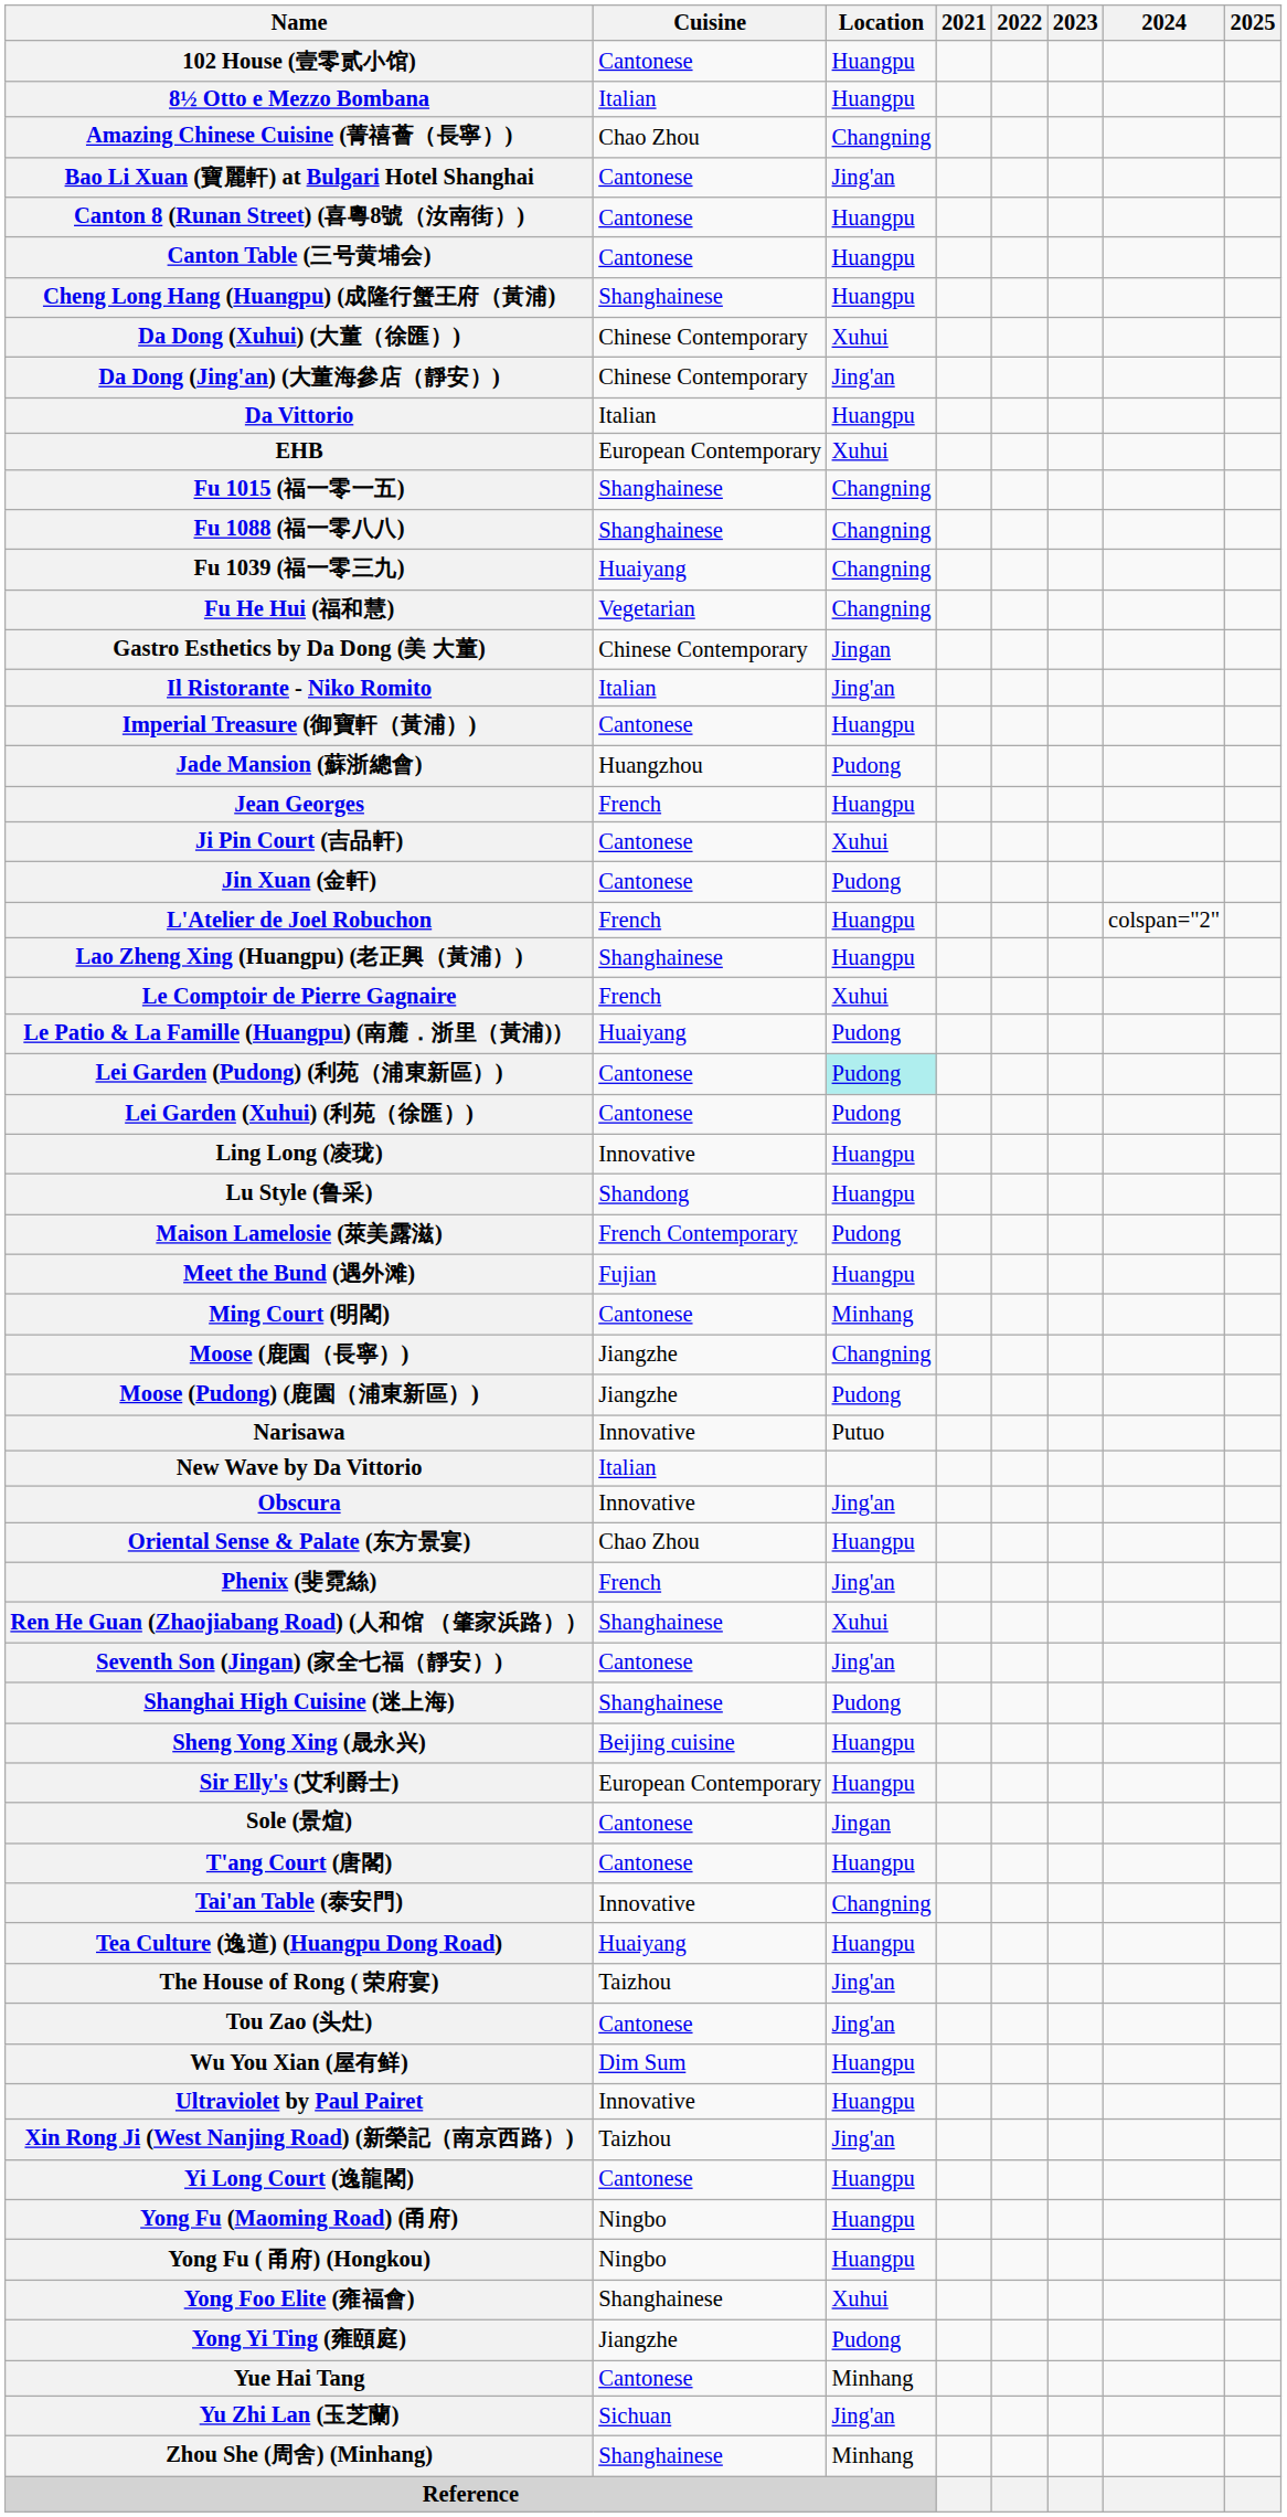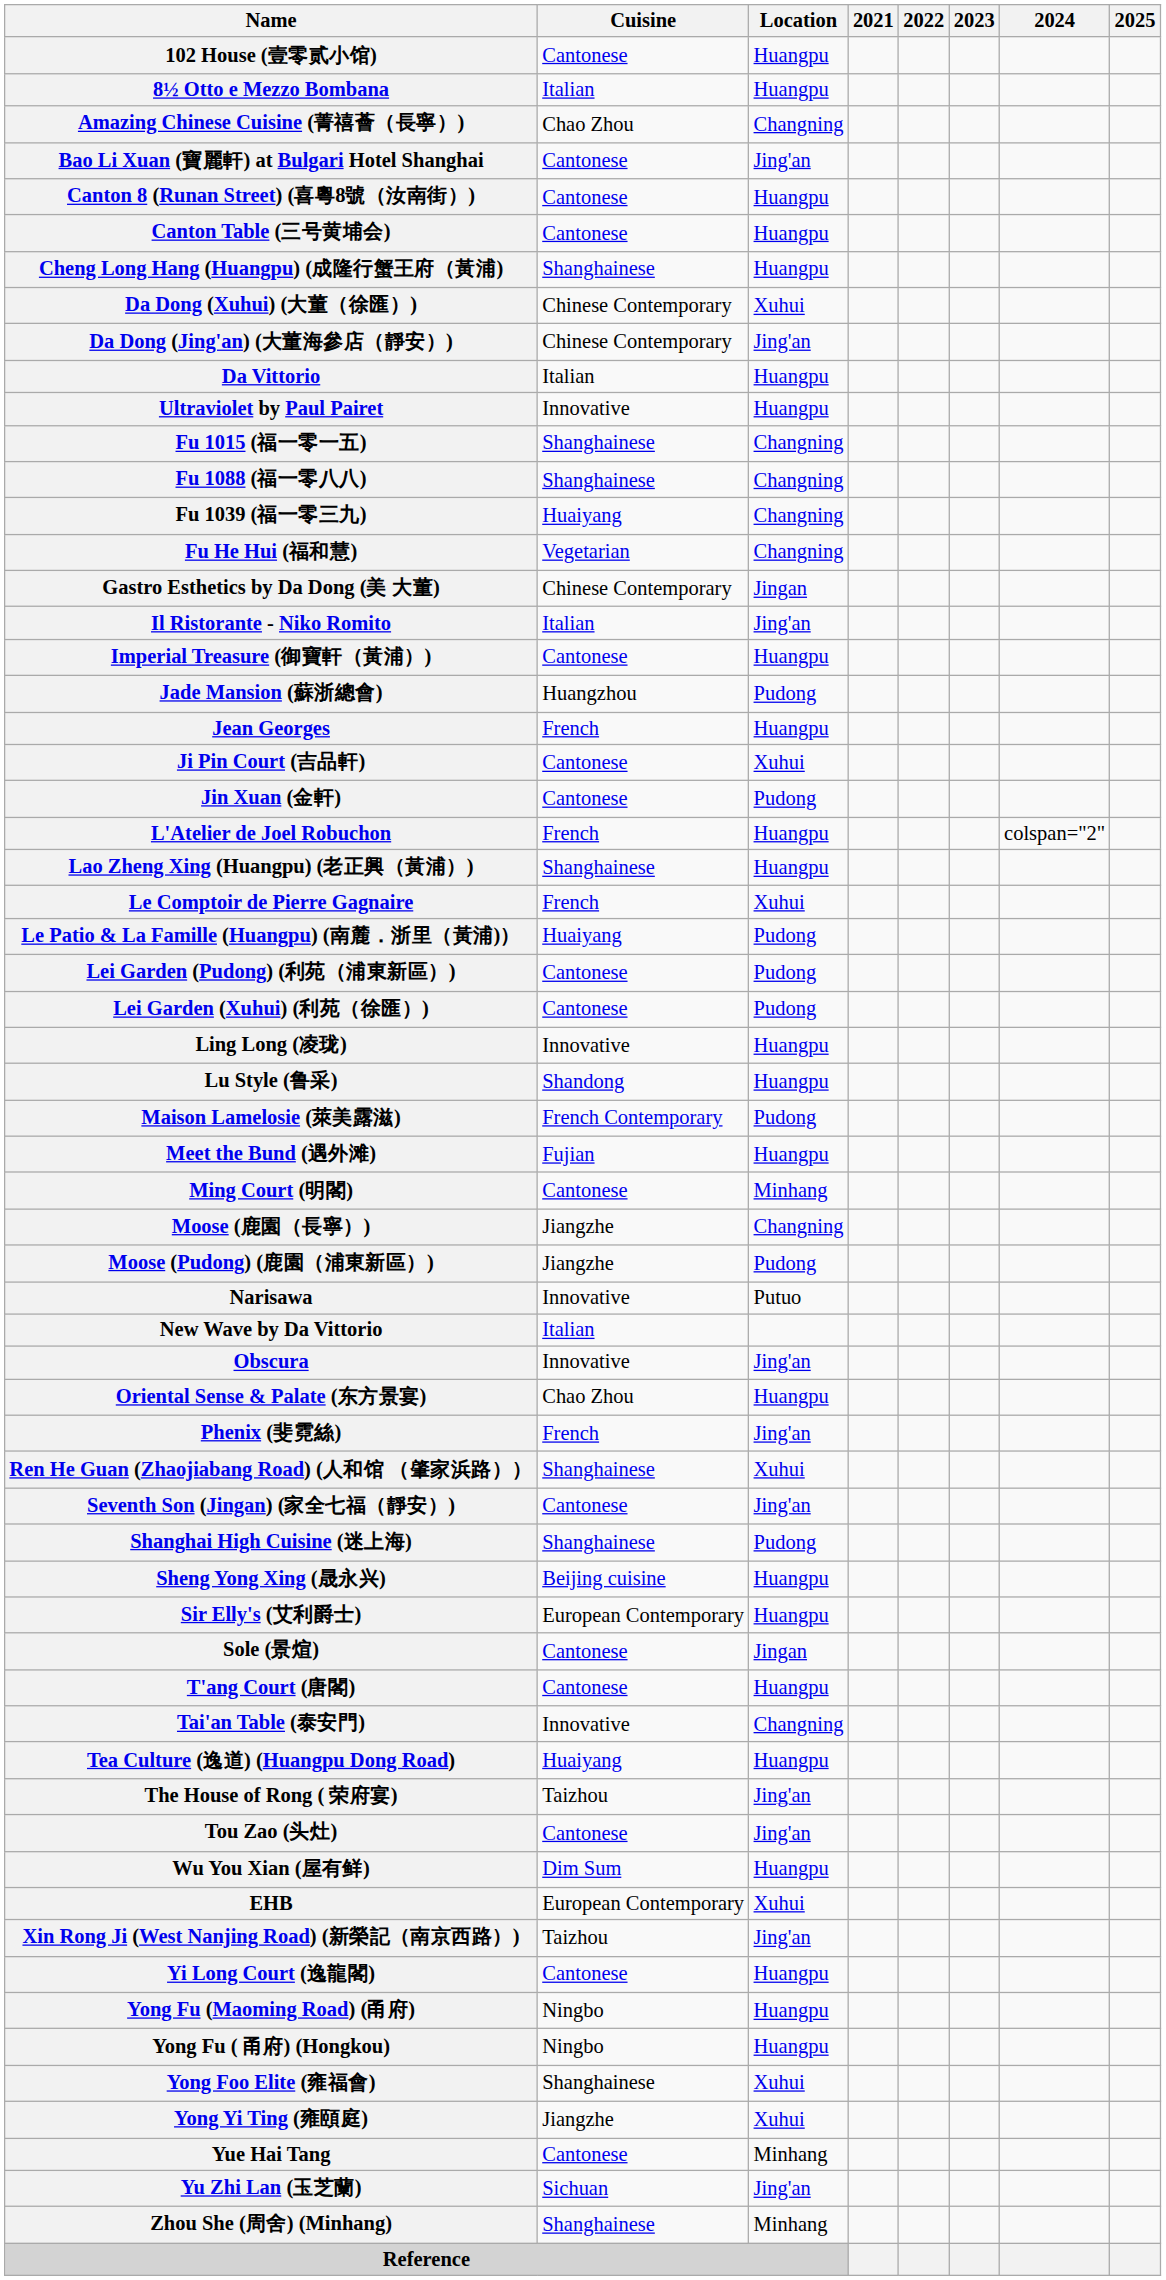rows swapped: EHB <-> Ultraviolet by Paul Pairet
Lei Garden (Pudong) (利苑（浦東新區）) | Location: paleturquoise background -> no background
Yong Yi Ting (雍頤庭) | Location: Pudong -> Xuhui
